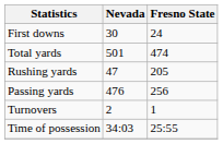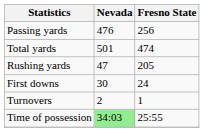rows swapped: First downs <-> Passing yards
Time of possession | Nevada: no background -> lightgreen background
